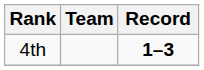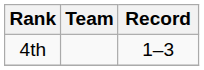4th | Record: bold -> normal
